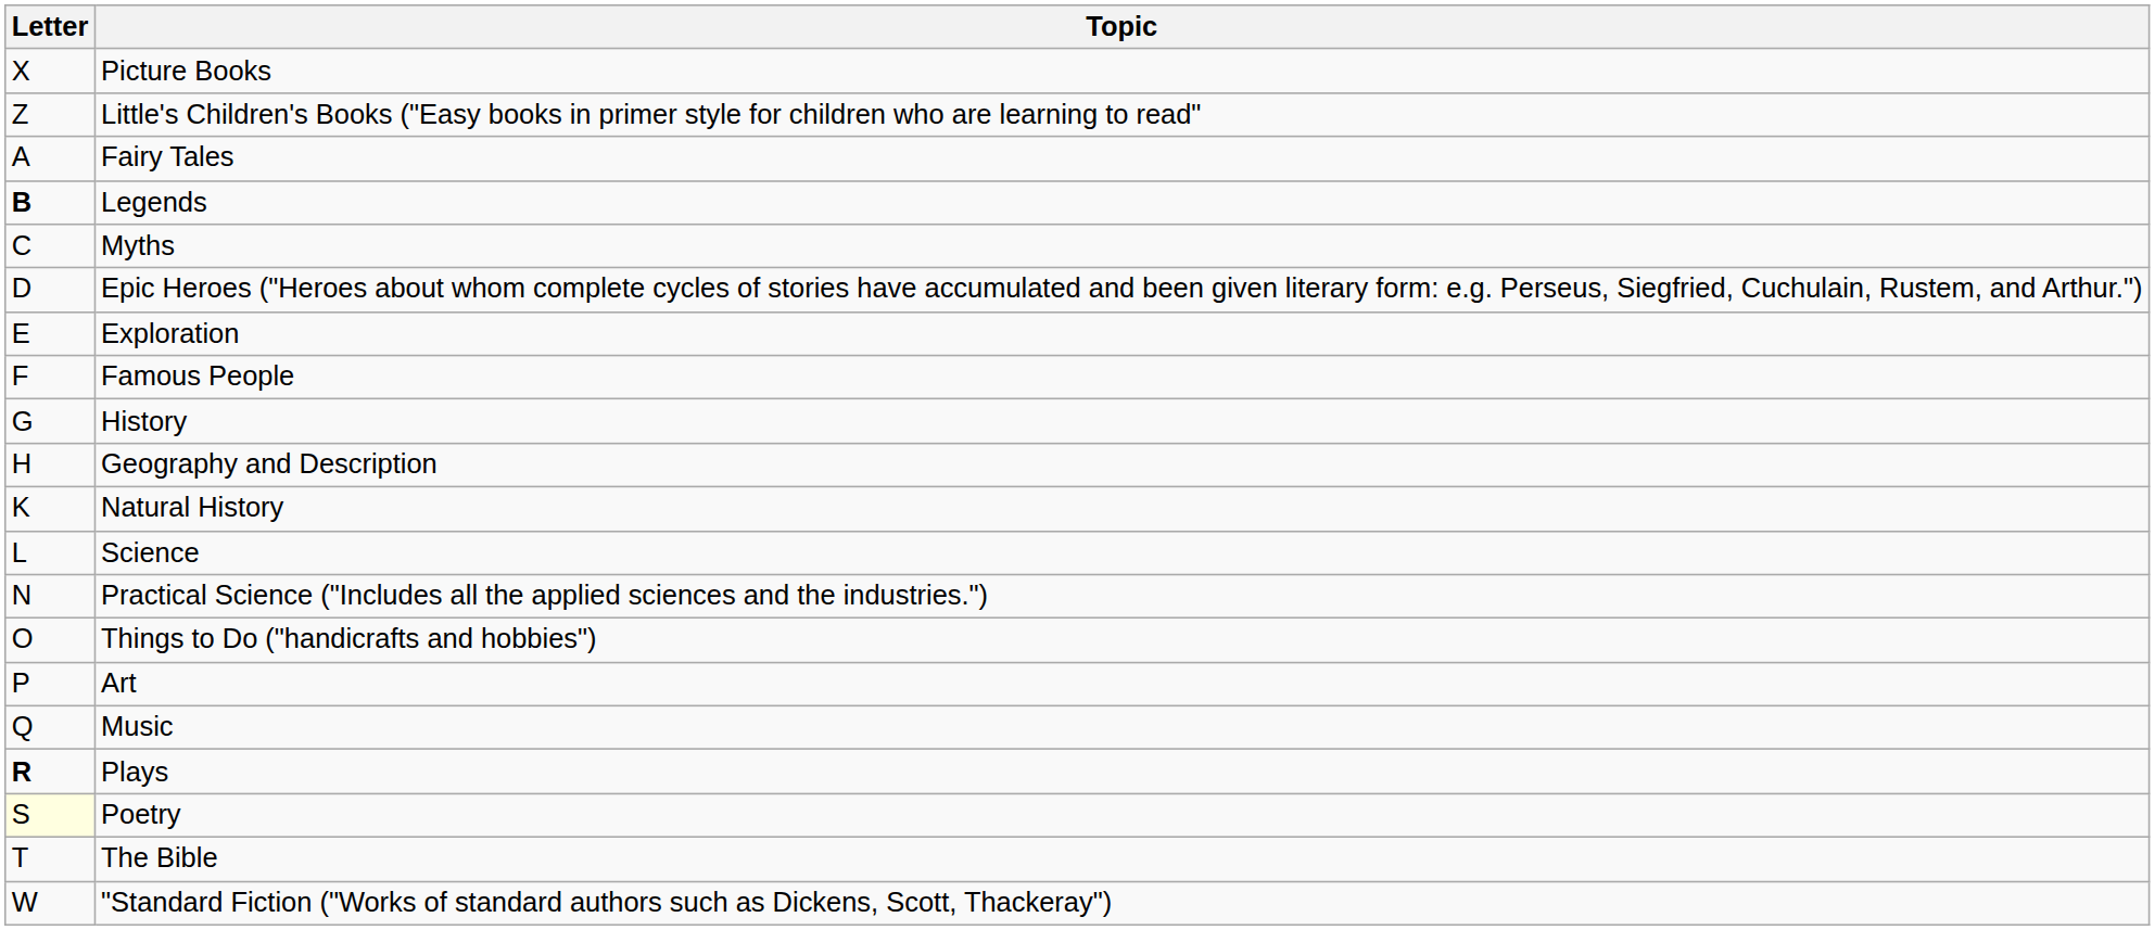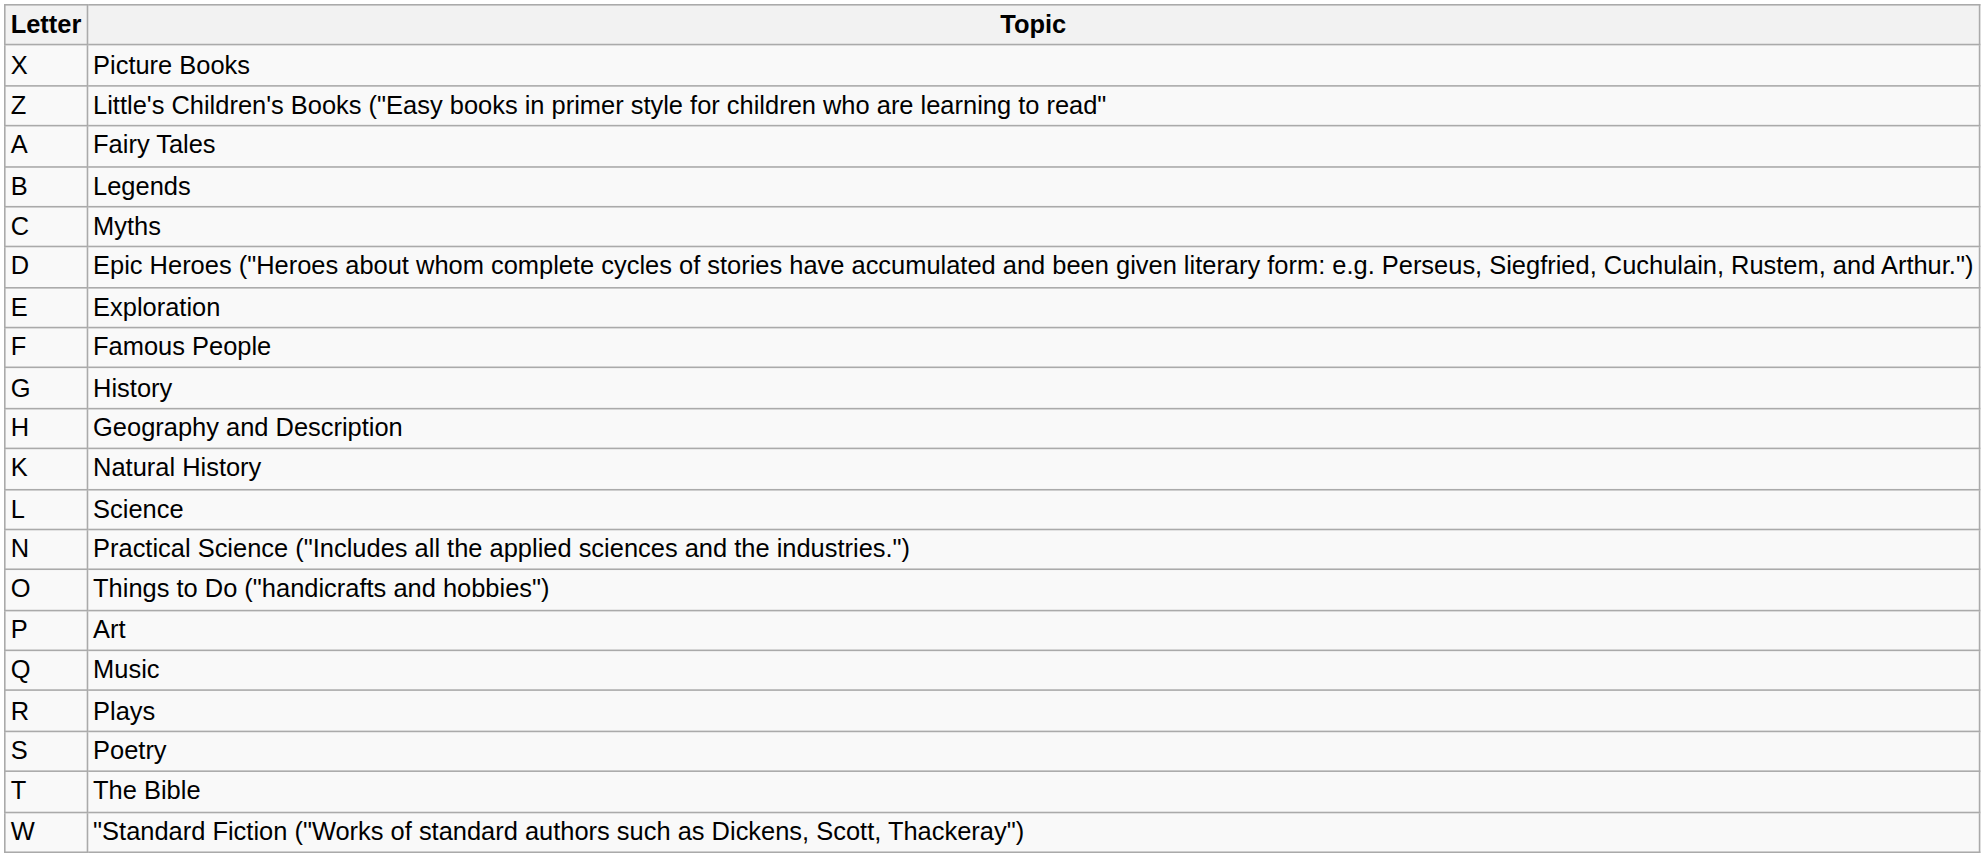Legends | Letter: bold -> normal
Plays | Letter: bold -> normal
Poetry | Letter: lightyellow background -> no background
